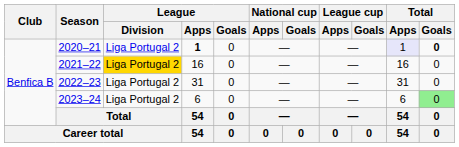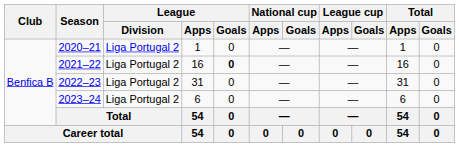2020–21 | League / Apps: bold -> normal
2020–21 | Total / Apps: lavender background -> no background
2020–21 | Total / Goals: bold -> normal
2021–22 | League / Division: gold background -> no background
2021–22 | League / Goals: normal -> bold
2023–24 | Total / Goals: lightgreen background -> no background
